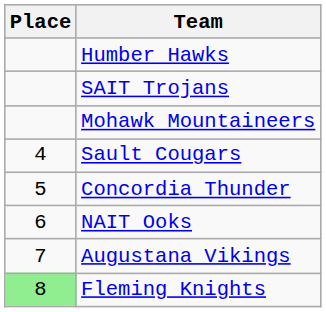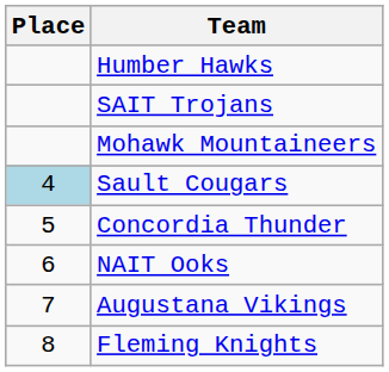Sault Cougars | Place: no background -> lightblue background
Fleming Knights | Place: lightgreen background -> no background
